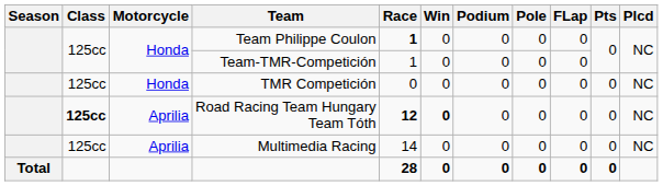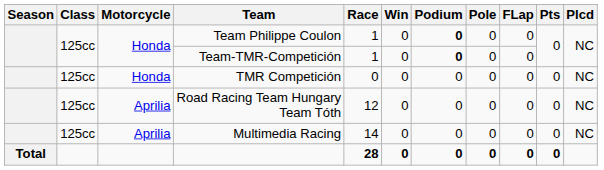Team Philippe Coulon | Race: bold -> normal
Team Philippe Coulon | Podium: normal -> bold
Team-TMR-Competición | Podium: normal -> bold
Road Racing Team Hungary Team Tóth | Class: bold -> normal
Road Racing Team Hungary Team Tóth | Race: bold -> normal
Road Racing Team Hungary Team Tóth | Win: bold -> normal
